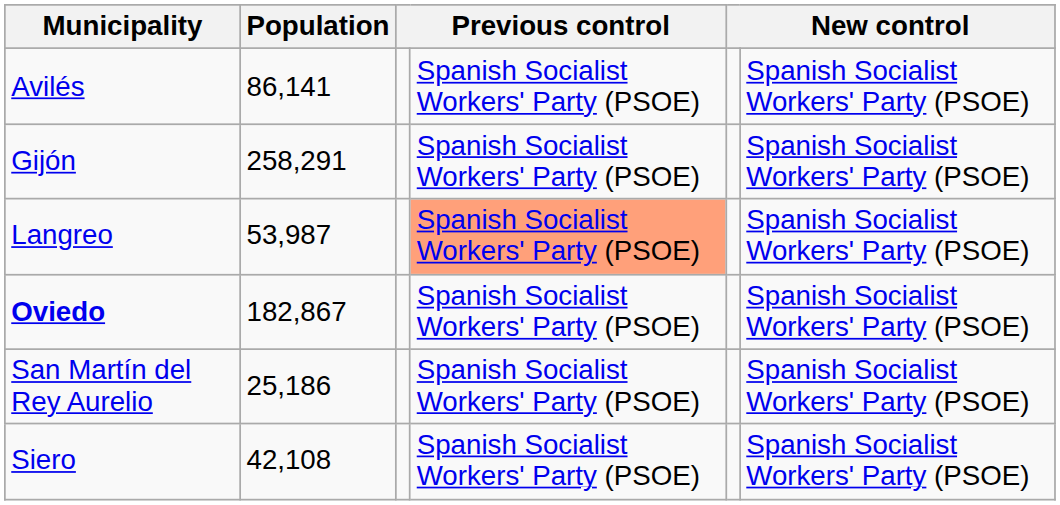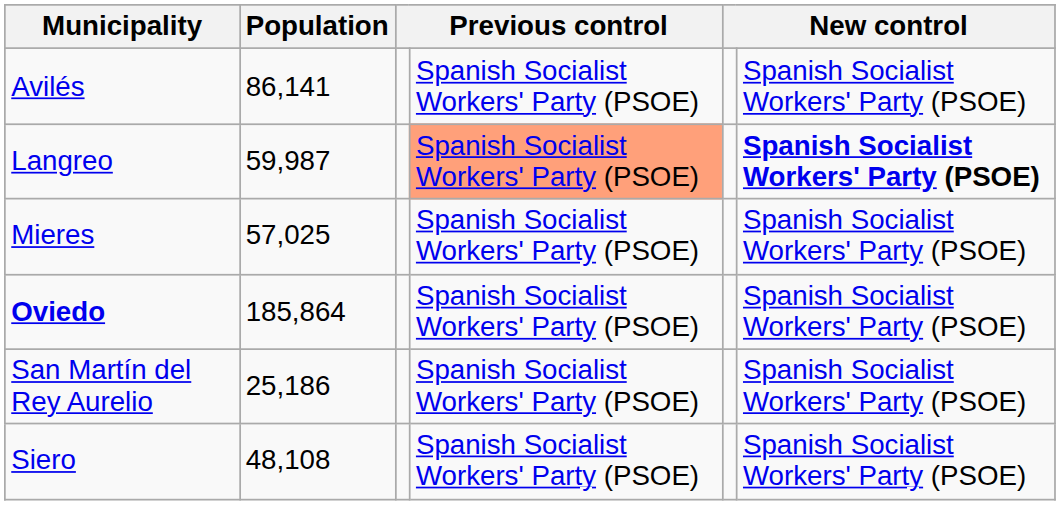- row: Gijón | 258,291 | Spanish Socialist Workers' Party (PSOE) | Spanish Socialist Workers' Party (PSOE)
Langreo | Population: 53,987 -> 59,987
Langreo | column 6: normal -> bold
+ row: Mieres | 57,025 | Spanish Socialist Workers' Party (PSOE) | Spanish Socialist Workers' Party (PSOE)
Oviedo | Population: 182,867 -> 185,864
Siero | Population: 42,108 -> 48,108
